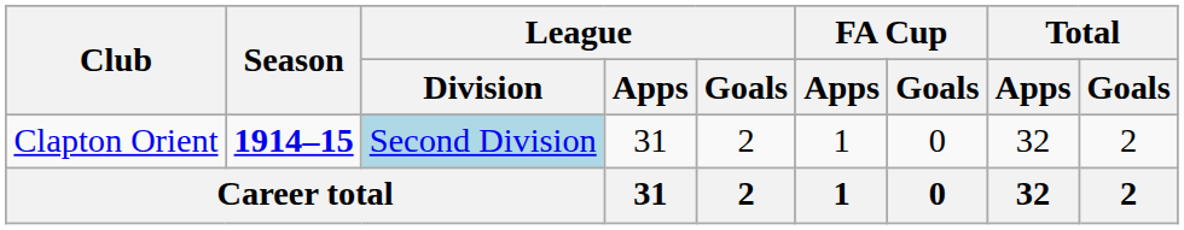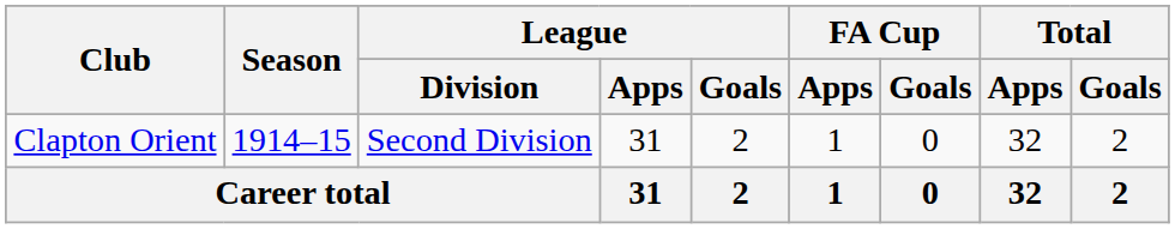Clapton Orient | Season: bold -> normal
Clapton Orient | League / Division: lightblue background -> no background
